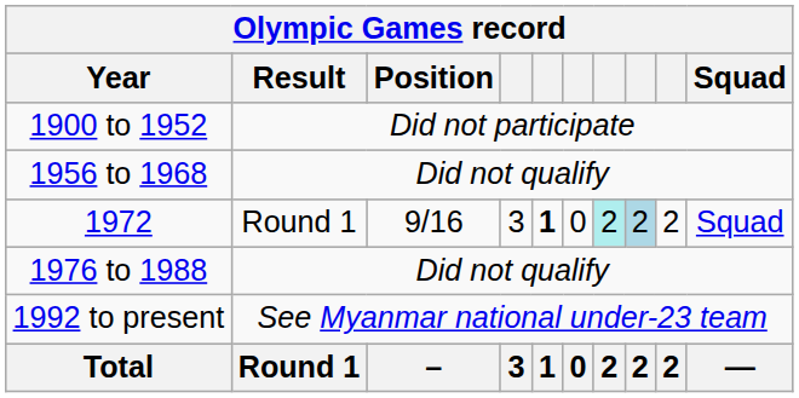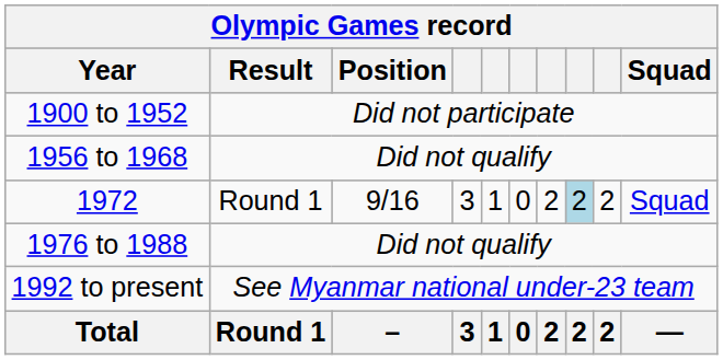1972 | column 5: bold -> normal
1972 | column 7: paleturquoise background -> no background
